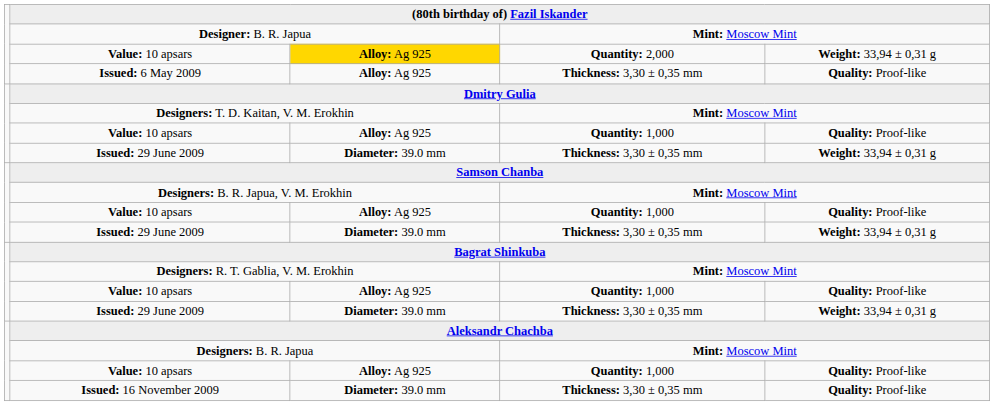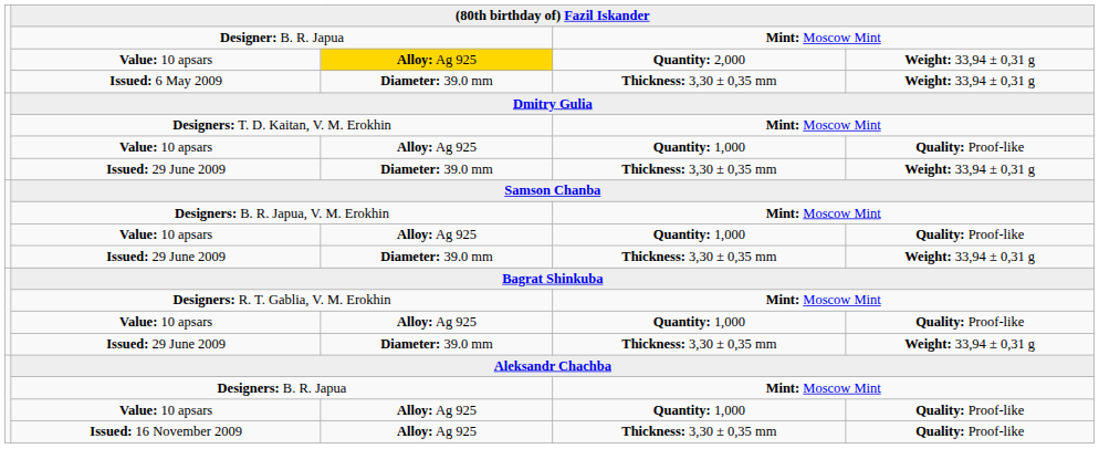Issued: 6 May 2009 | column 3: Alloy: Ag 925 -> Diameter: 39.0 mm
Issued: 6 May 2009 | column 5: Quality: Proof-like -> Weight: 33,94 ± 0,31 g
Issued: 16 November 2009 | column 3: Diameter: 39.0 mm -> Alloy: Ag 925
